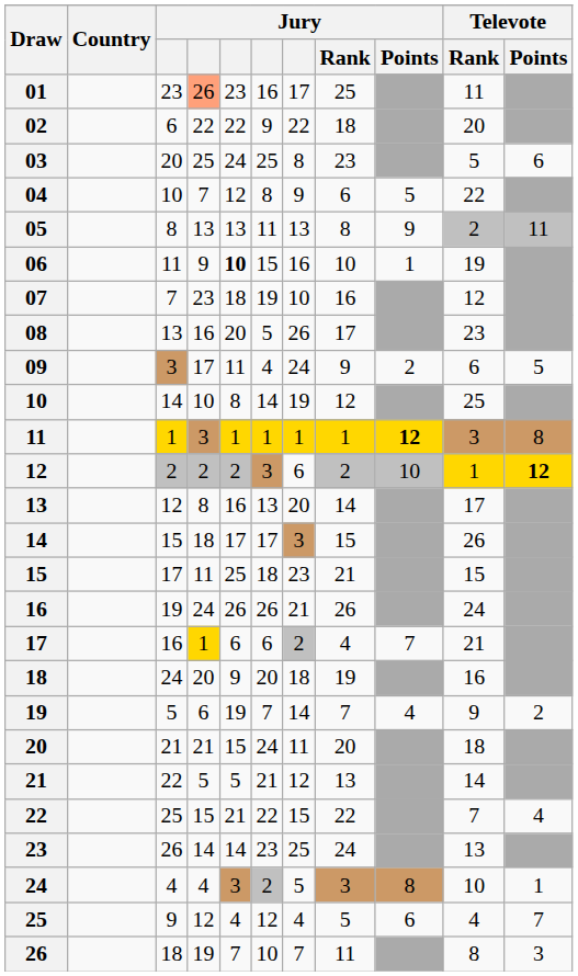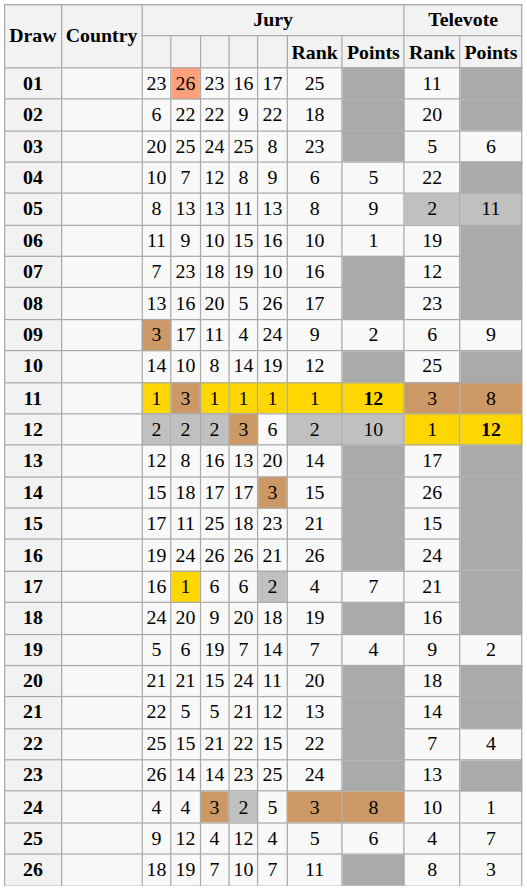06 | column 5: bold -> normal
09 | Televote / Points: 5 -> 9
